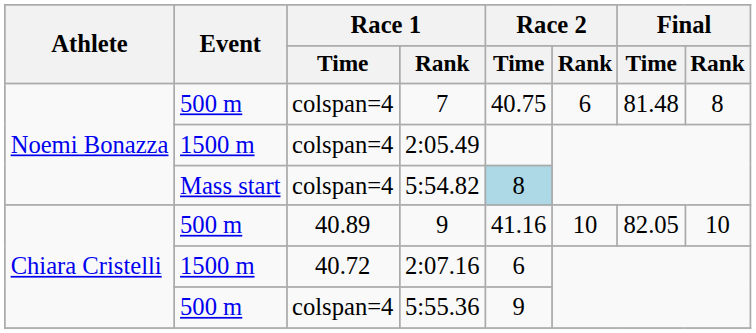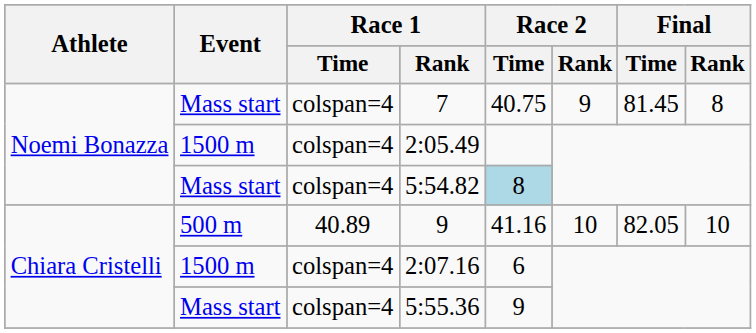7 | Event: 500 m -> Mass start
7 | Race 2 / Rank: 6 -> 9
7 | Final / Time: 81.48 -> 81.45
2:07.16 | Race 1 / Time: 40.72 -> colspan=4
5:55.36 | Event: 500 m -> Mass start
